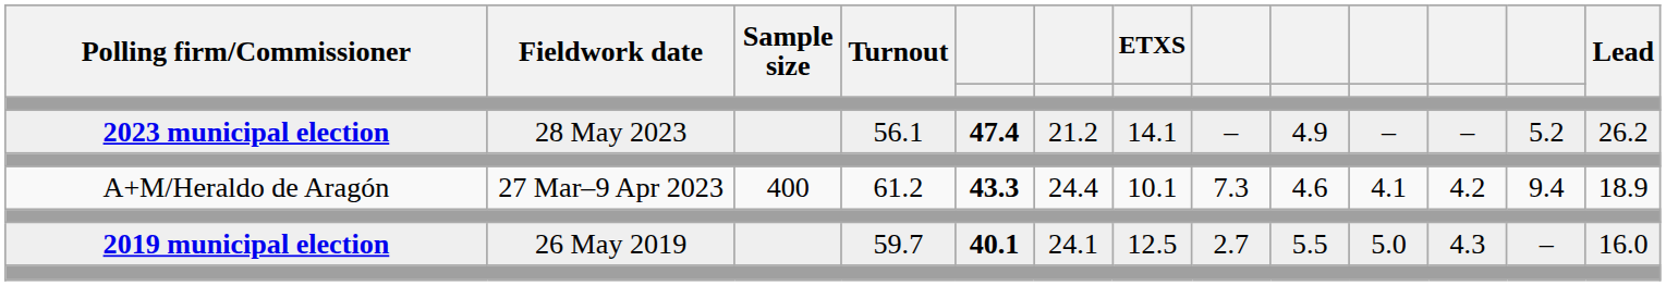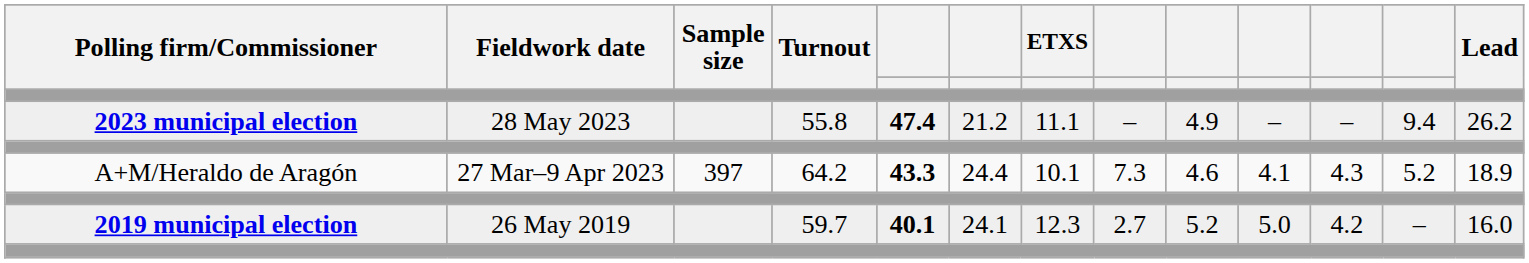2023 municipal election | Turnout: 56.1 -> 55.8
2023 municipal election | ETXS: 14.1 -> 11.1
2023 municipal election | column 12: 5.2 -> 9.4
A+M/Heraldo de Aragón | Sample size: 400 -> 397
A+M/Heraldo de Aragón | Turnout: 61.2 -> 64.2
A+M/Heraldo de Aragón | column 11: 4.2 -> 4.3
A+M/Heraldo de Aragón | column 12: 9.4 -> 5.2
2019 municipal election | ETXS: 12.5 -> 12.3
2019 municipal election | column 9: 5.5 -> 5.2
2019 municipal election | column 11: 4.3 -> 4.2
